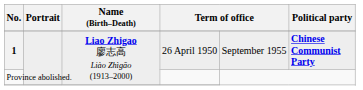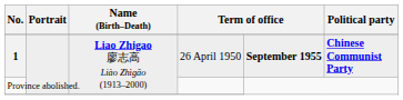1 | column 5: normal -> bold
